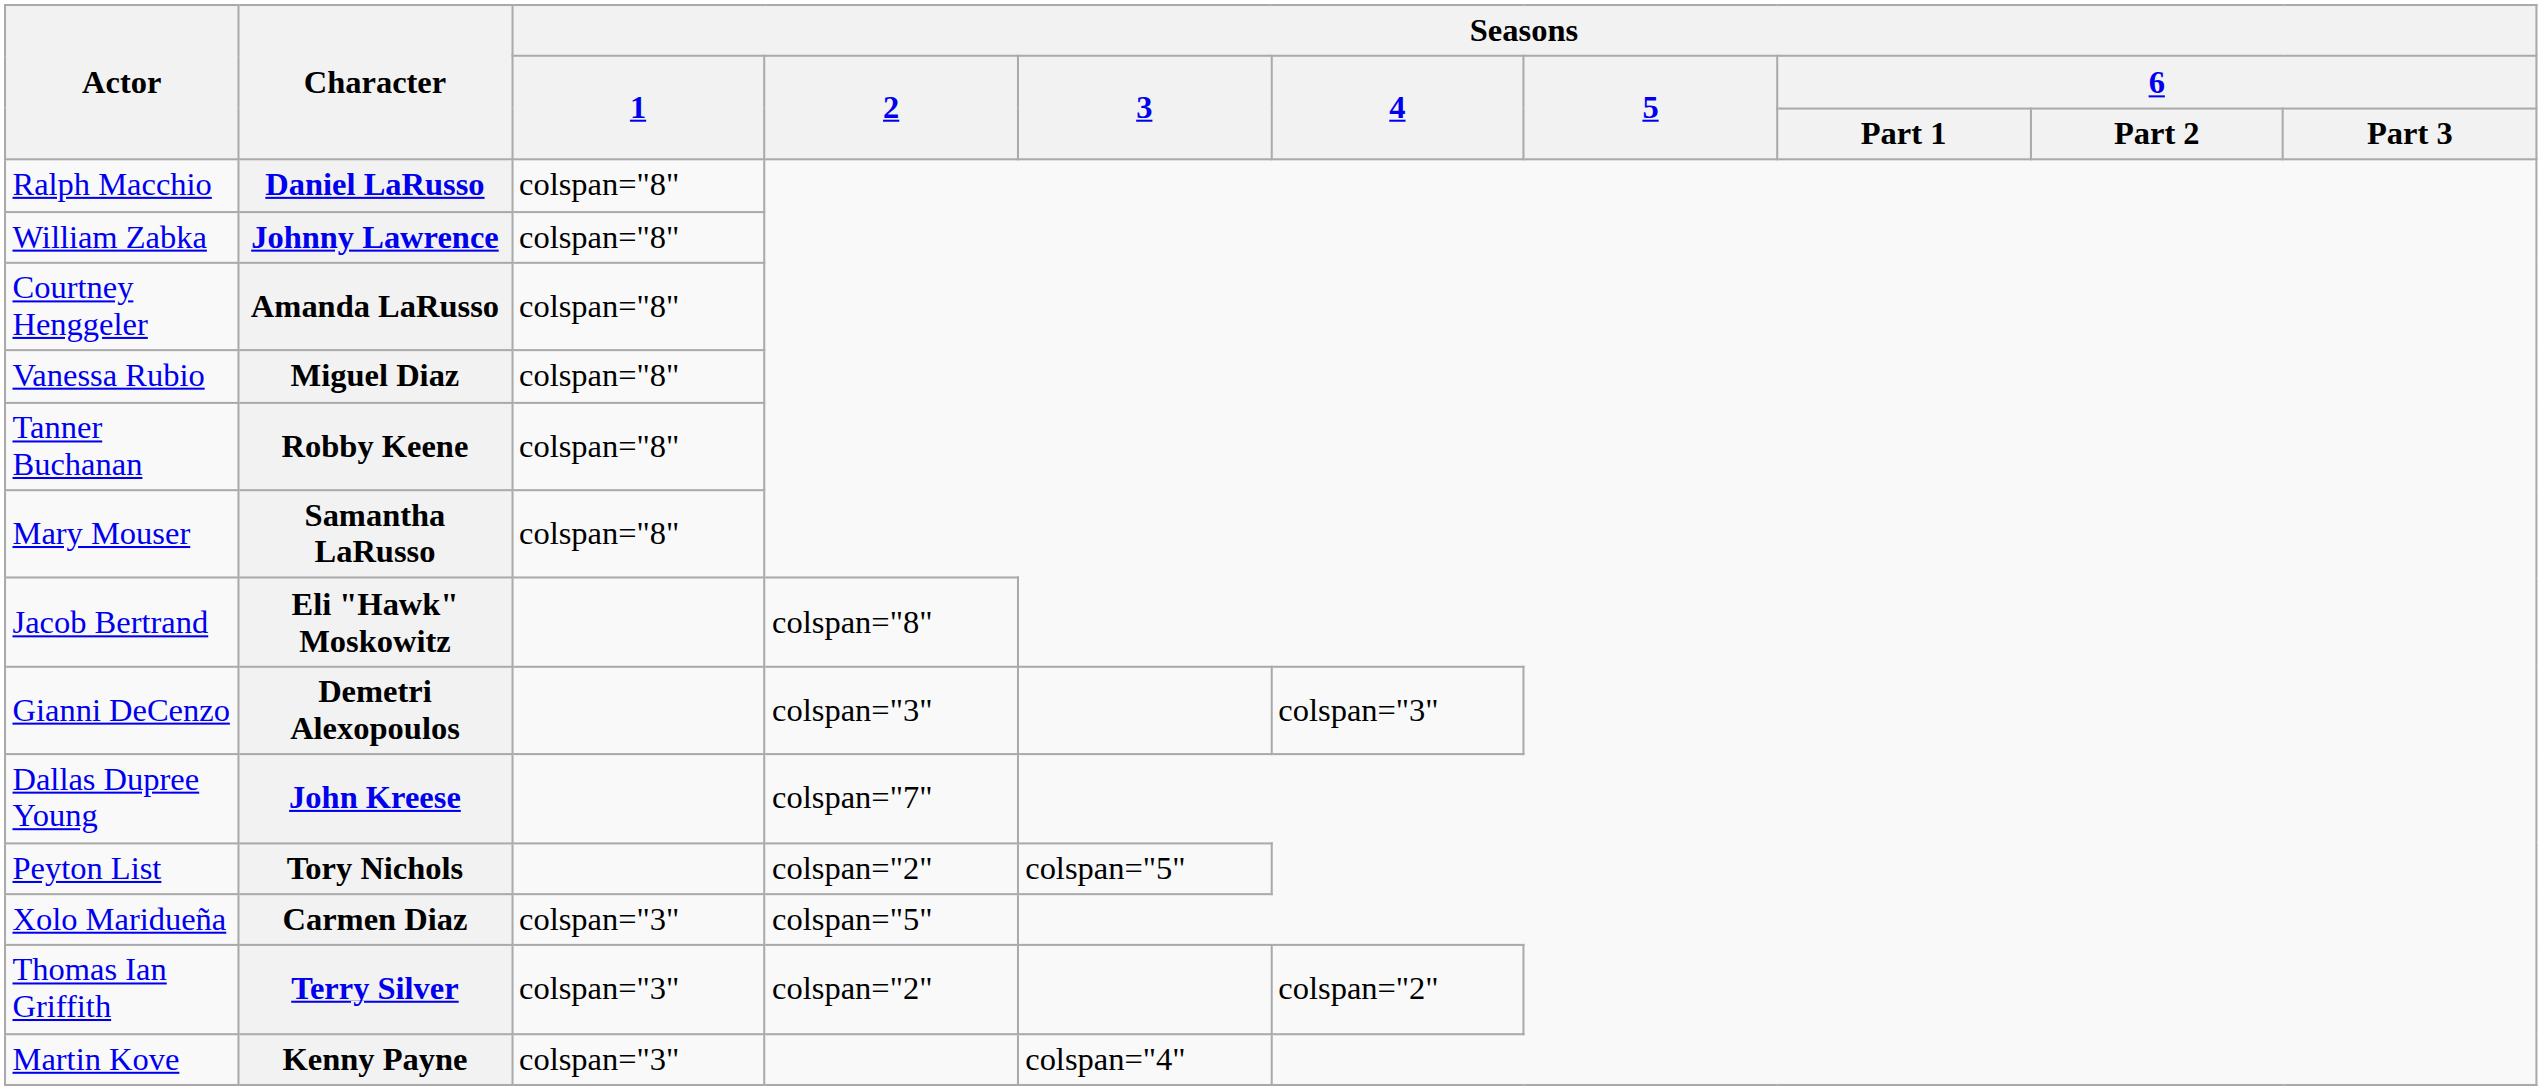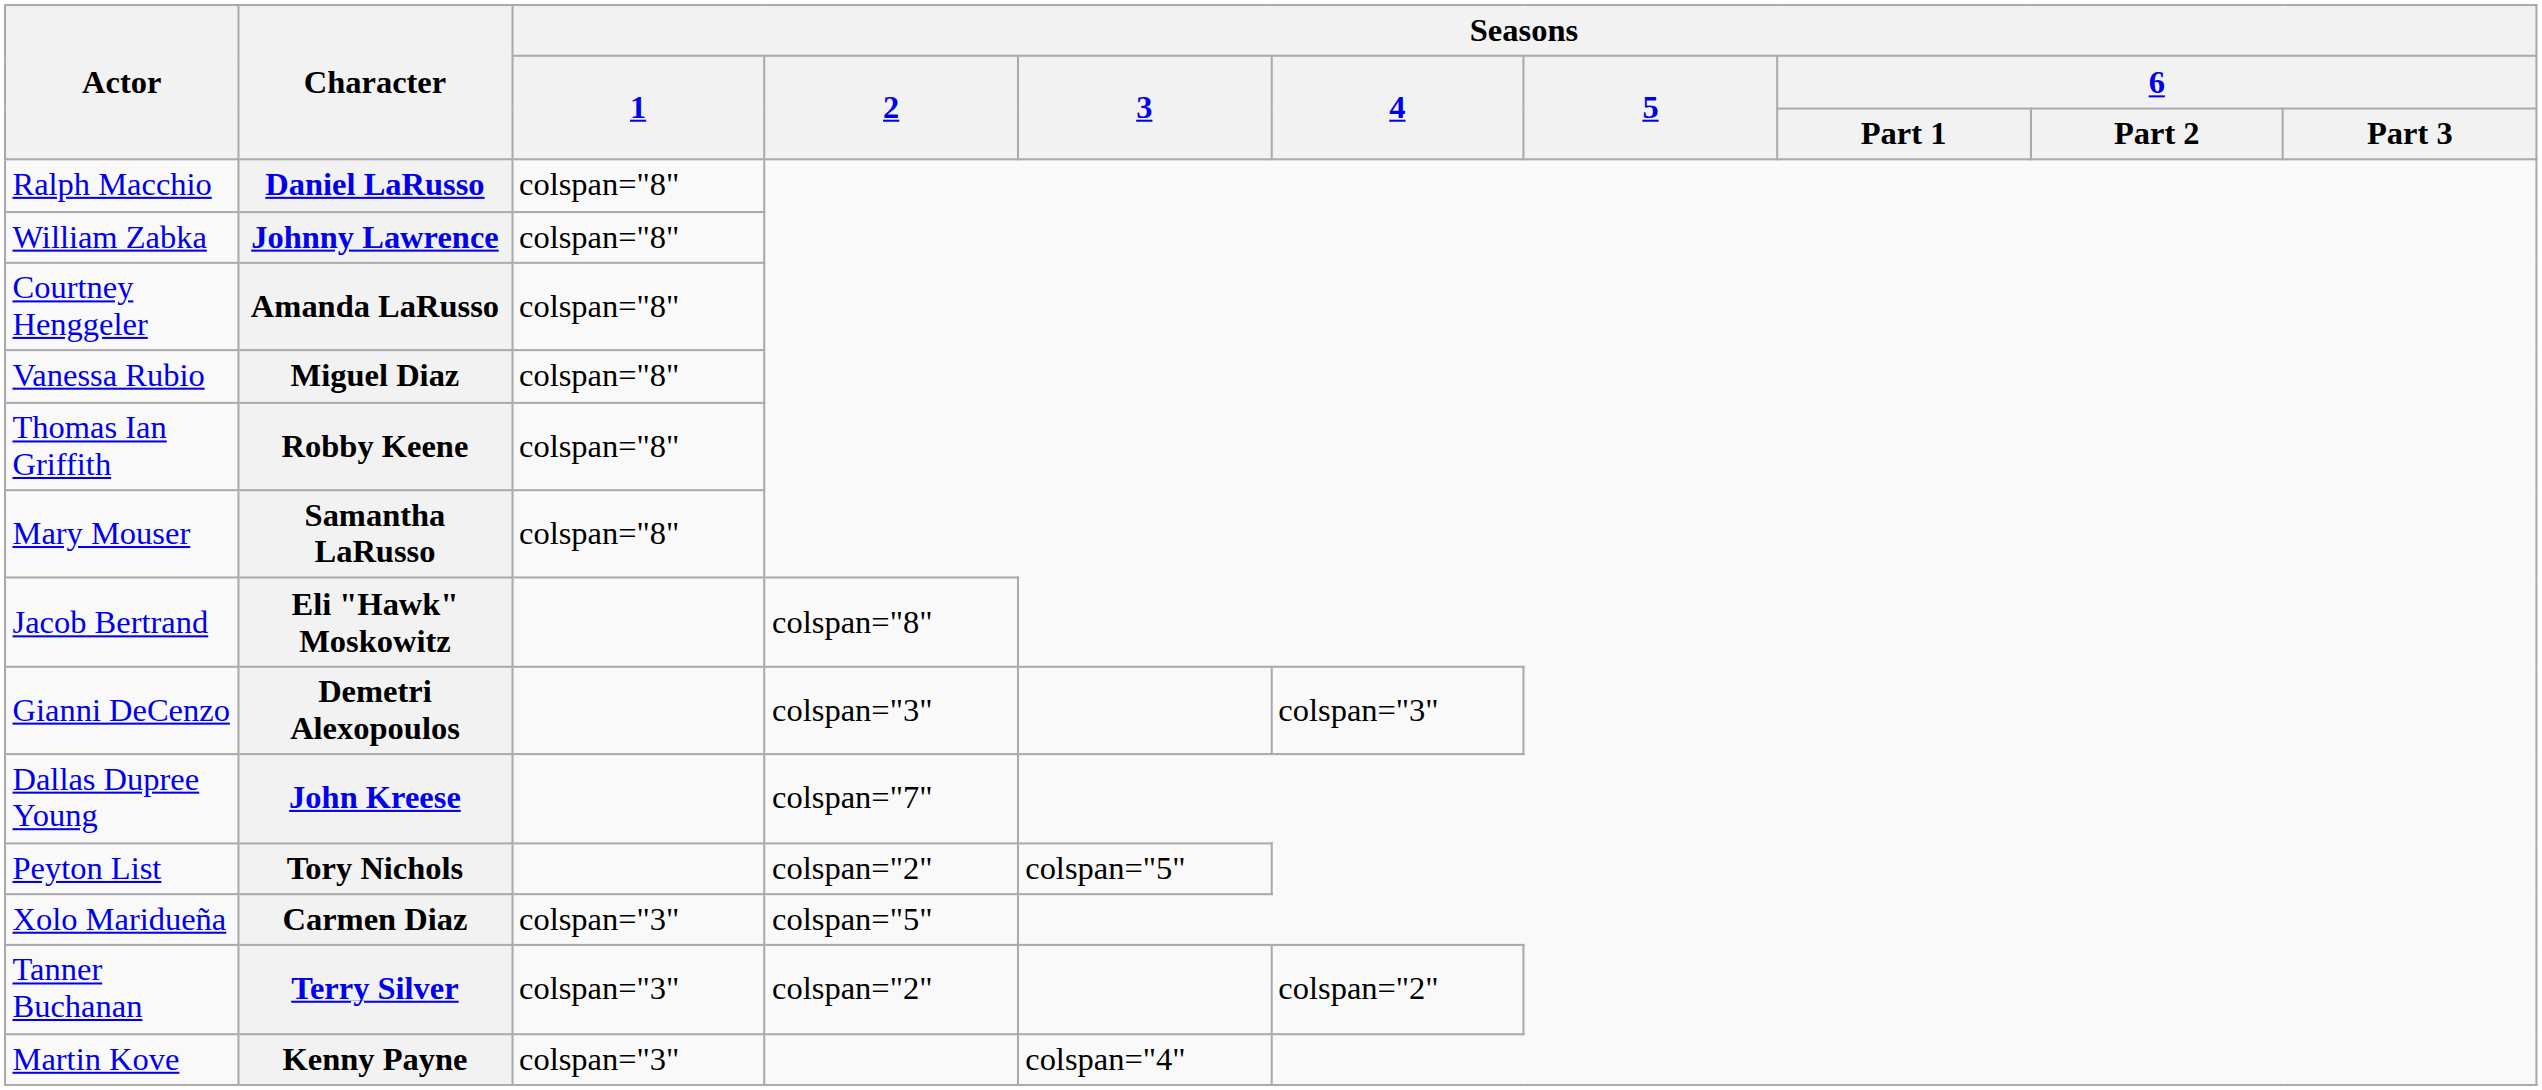Robby Keene | Actor: Tanner Buchanan -> Thomas Ian Griffith
Terry Silver | Actor: Thomas Ian Griffith -> Tanner Buchanan
